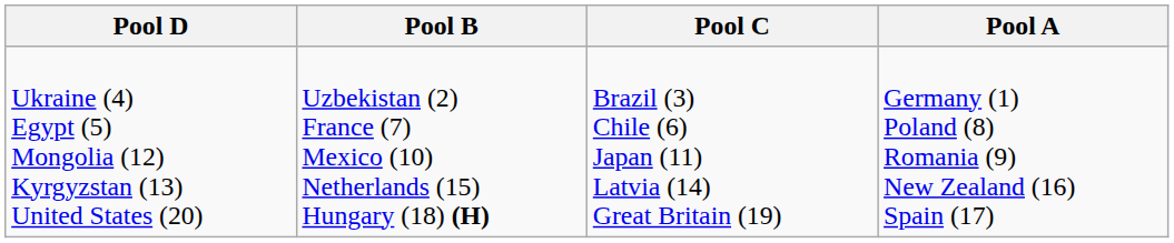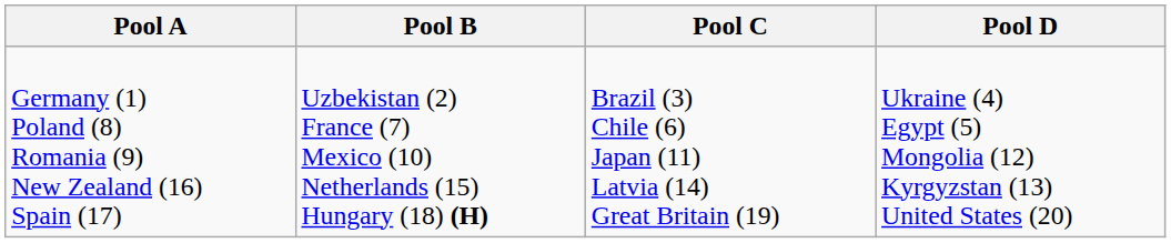columns swapped: Pool A <-> Pool D
